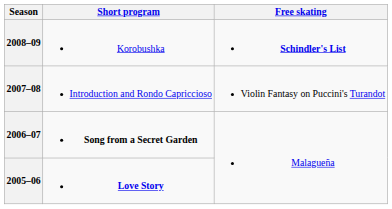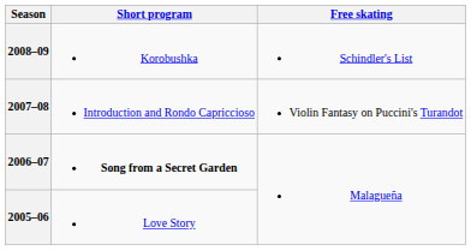2008–09 | Free skating: bold -> normal
2005–06 | Short program: bold -> normal
